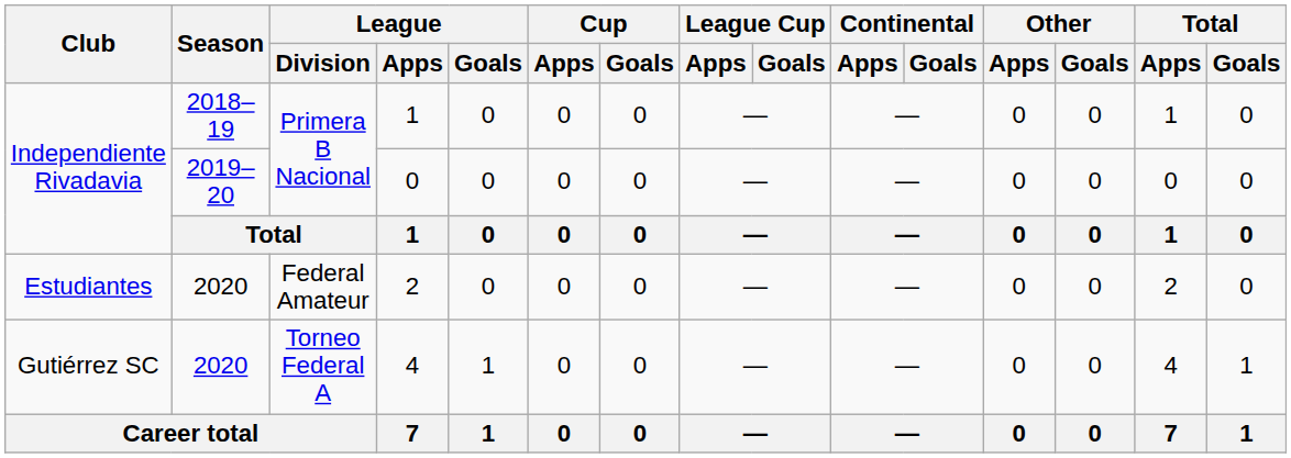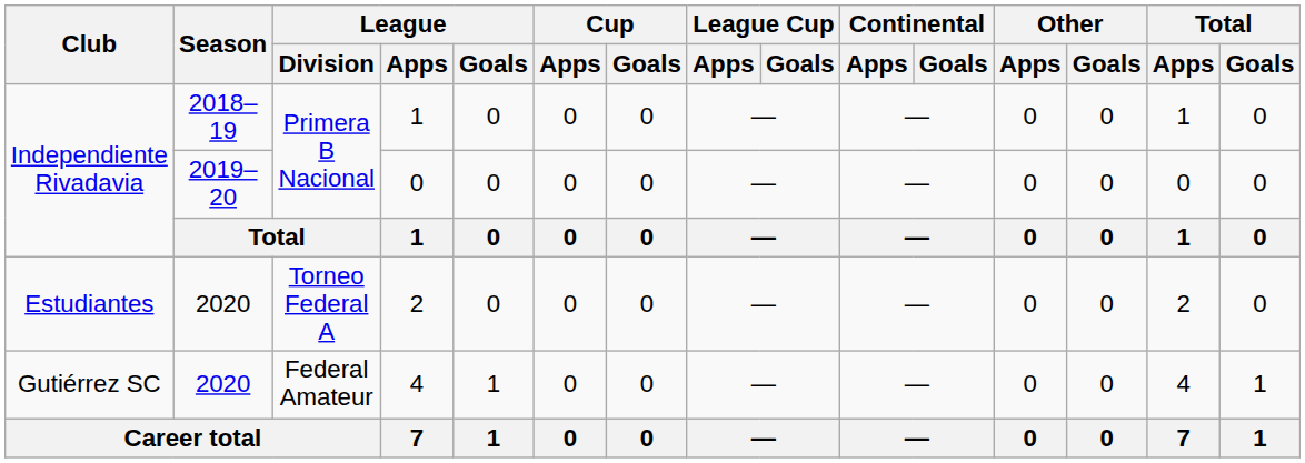row 6 | League / Division: Federal Amateur -> Torneo Federal A
row 7 | League / Division: Torneo Federal A -> Federal Amateur
